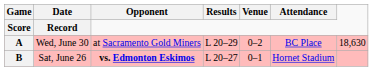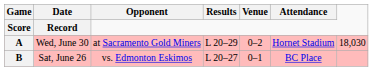A | Attendance: BC Place -> Hornet Stadium
A | column 7: 18,630 -> 18,030
B | Opponent: bold -> normal
B | Attendance: Hornet Stadium -> BC Place
